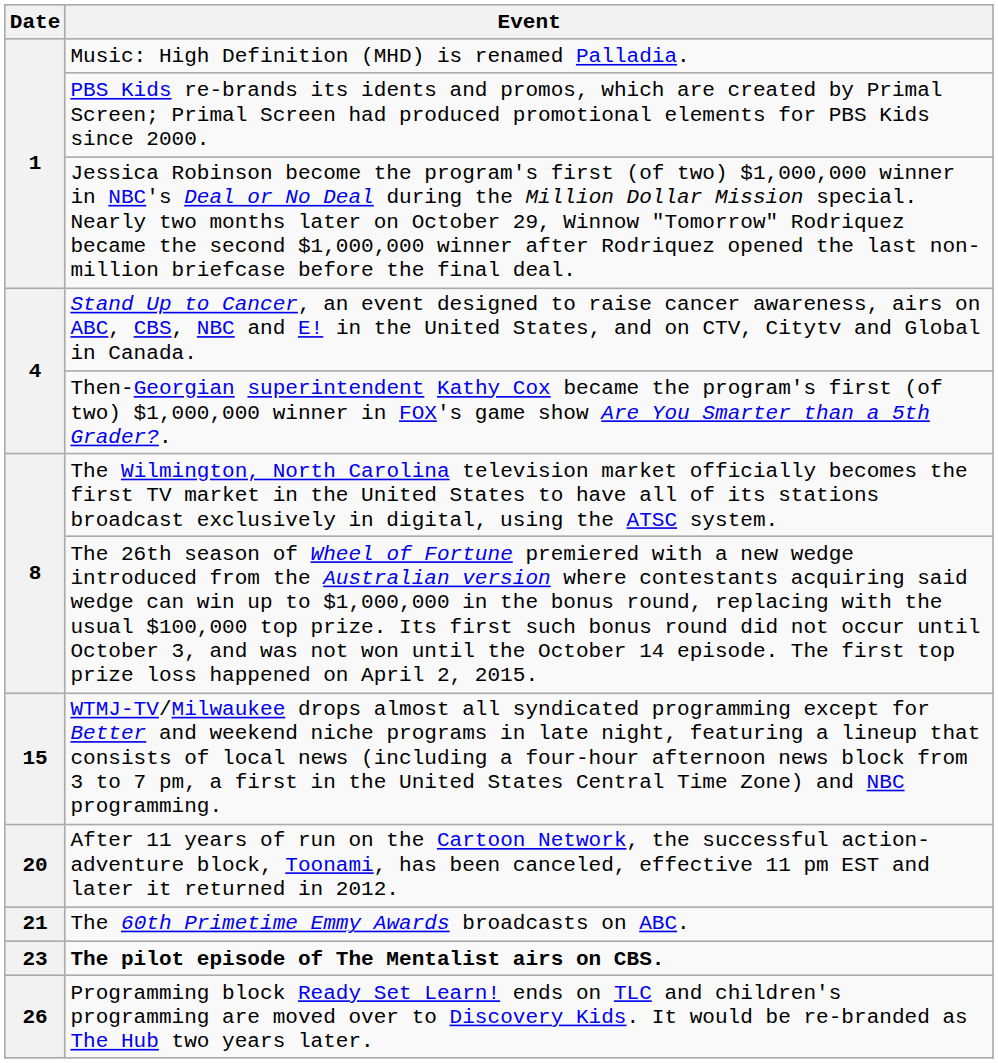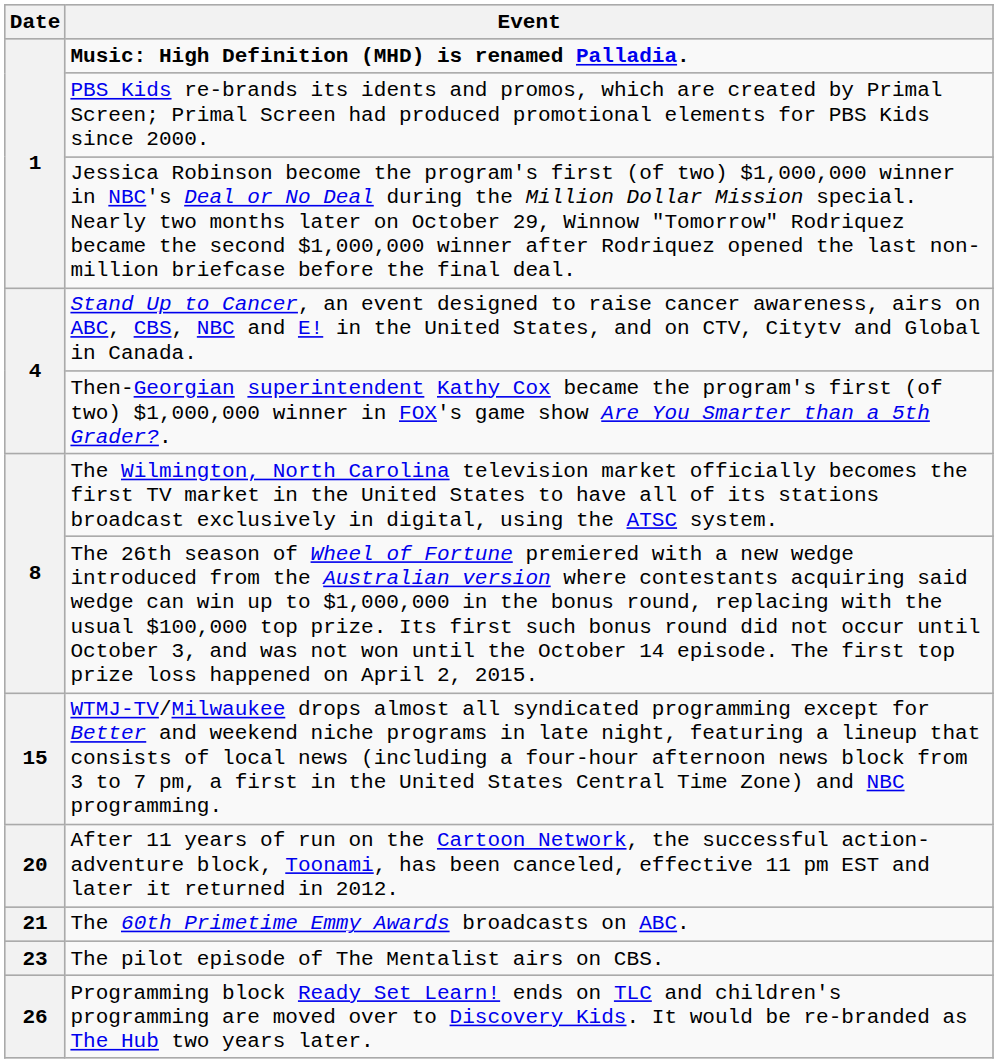Music: High Definition (MHD) is renamed Palladia. | Event: normal -> bold
The pilot episode of The Mentalist airs on CBS. | Event: bold -> normal
